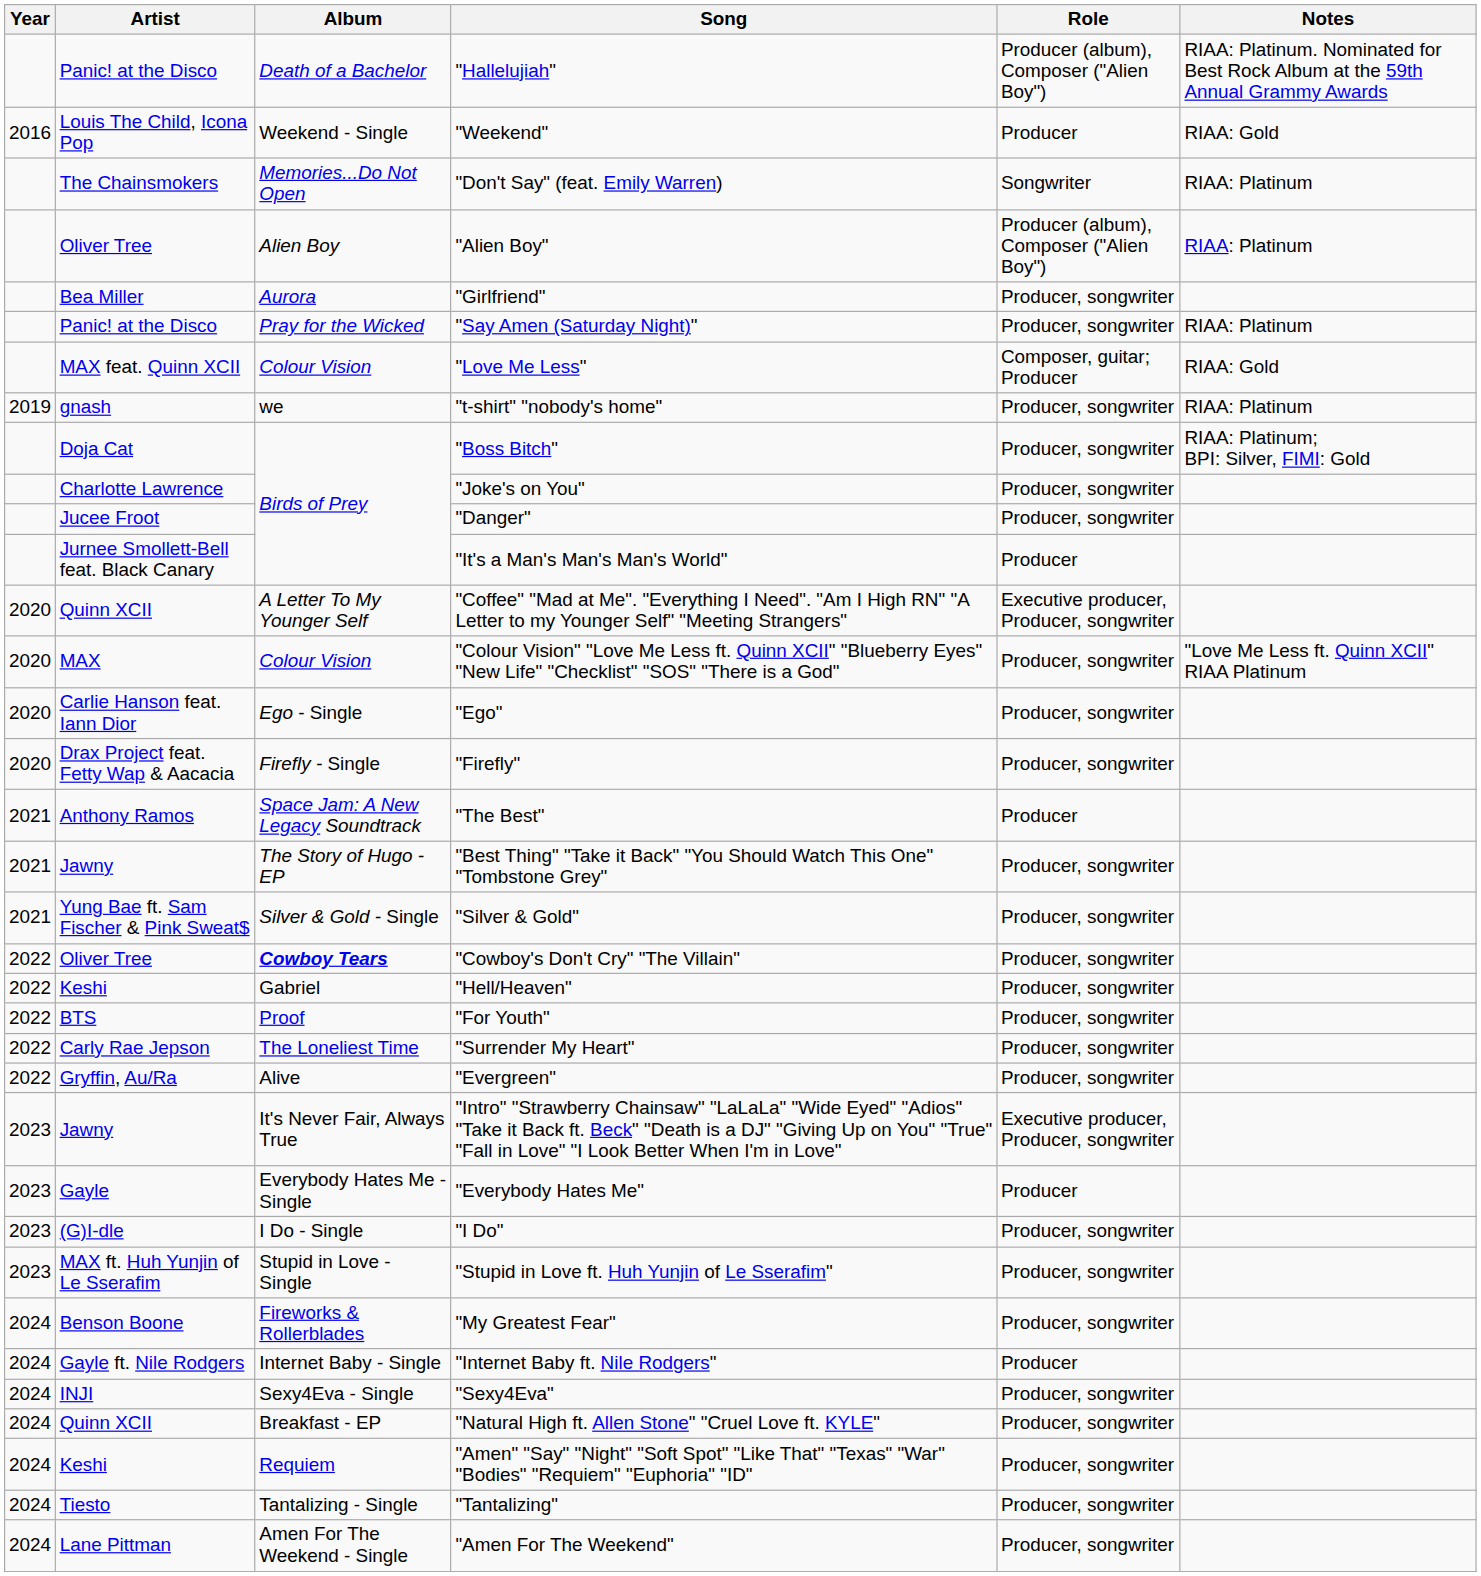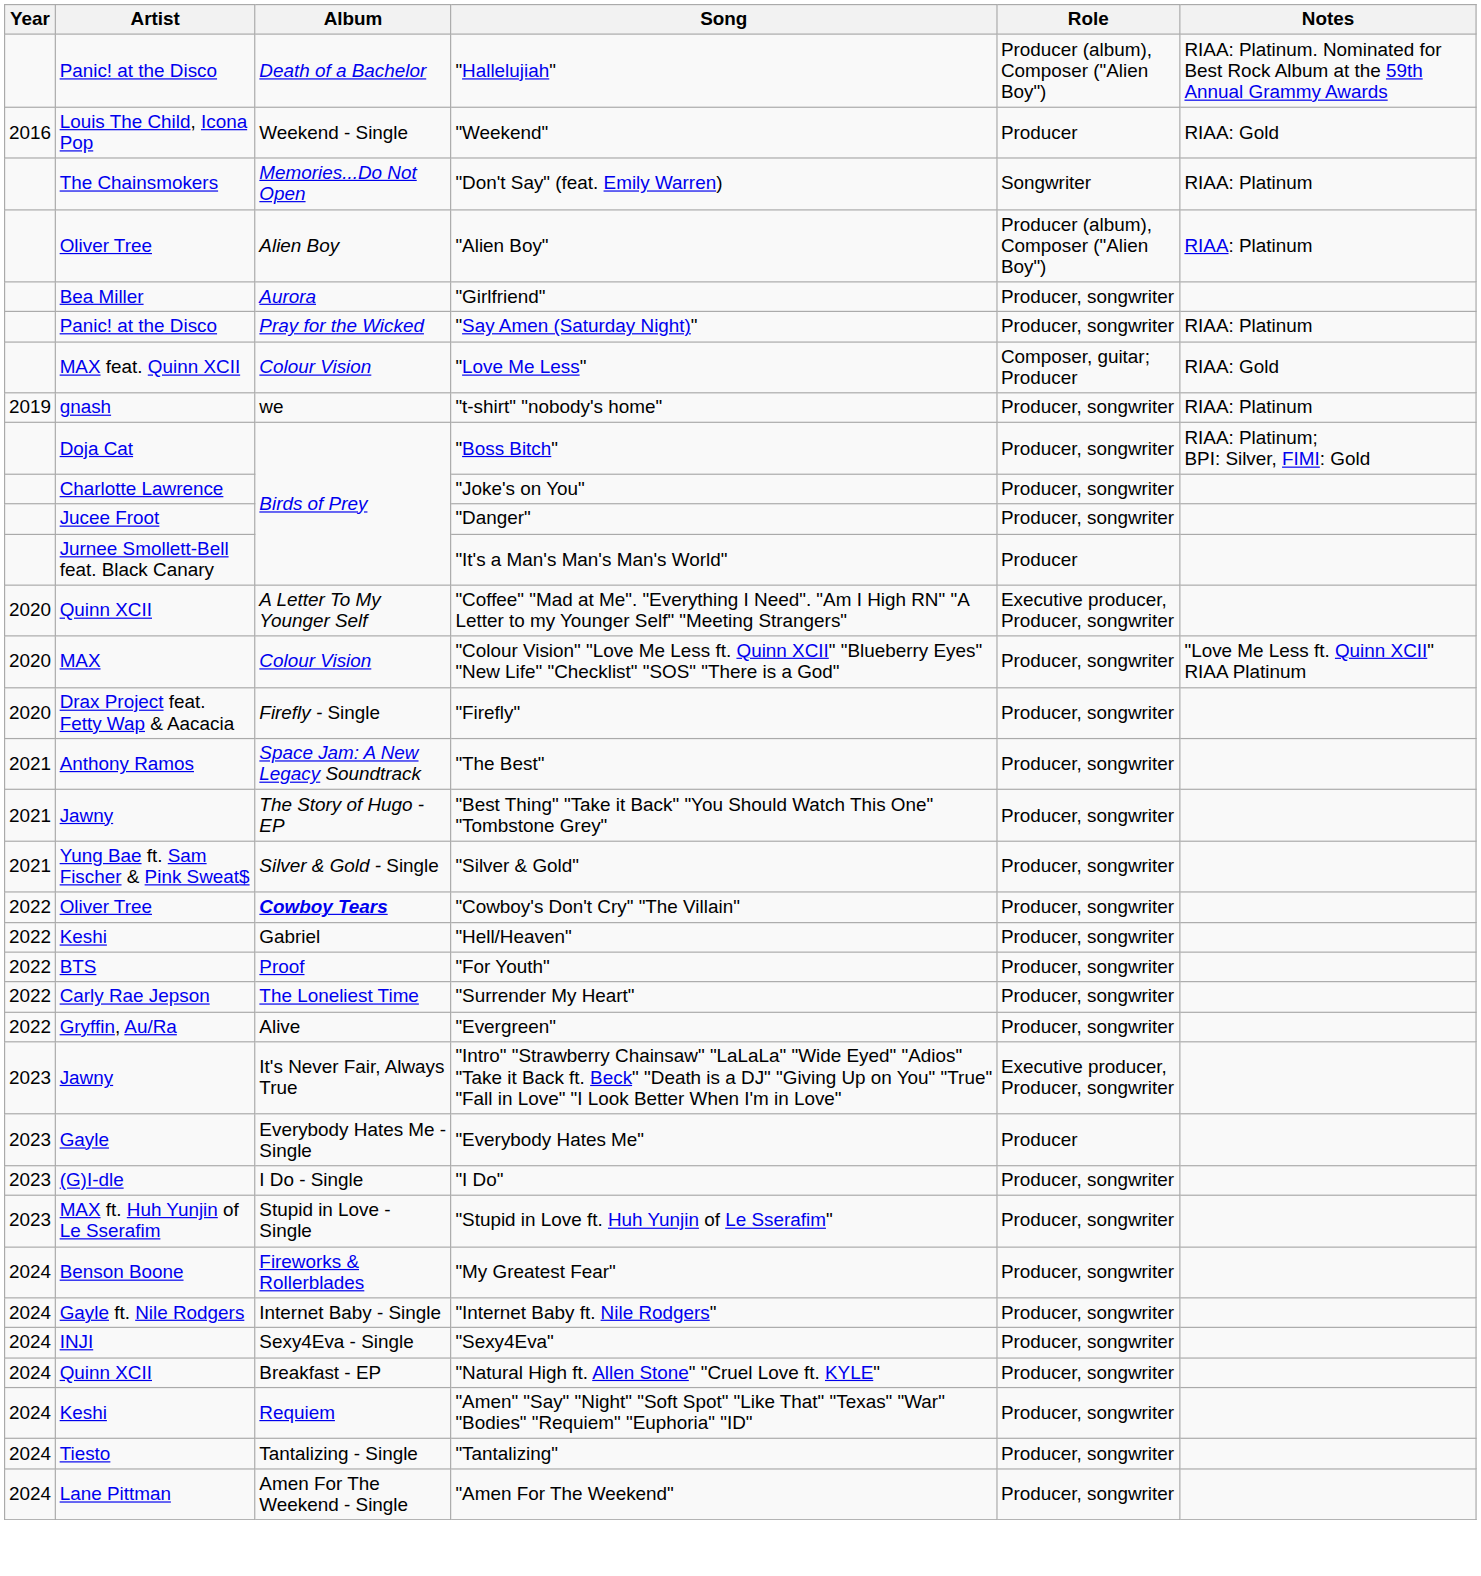- row: 2020 | Carlie Hanson feat. Iann Dior | Ego - Single | "Ego" | Producer, songwriter
"The Best" | Role: Producer -> Producer, songwriter
"Internet Baby ft. Nile Rodgers" | Role: Producer -> Producer, songwriter
